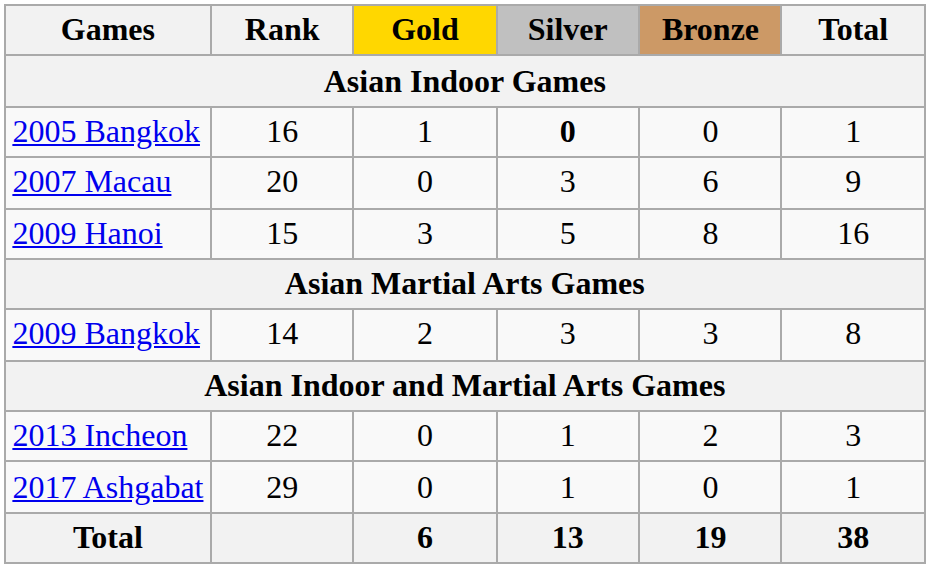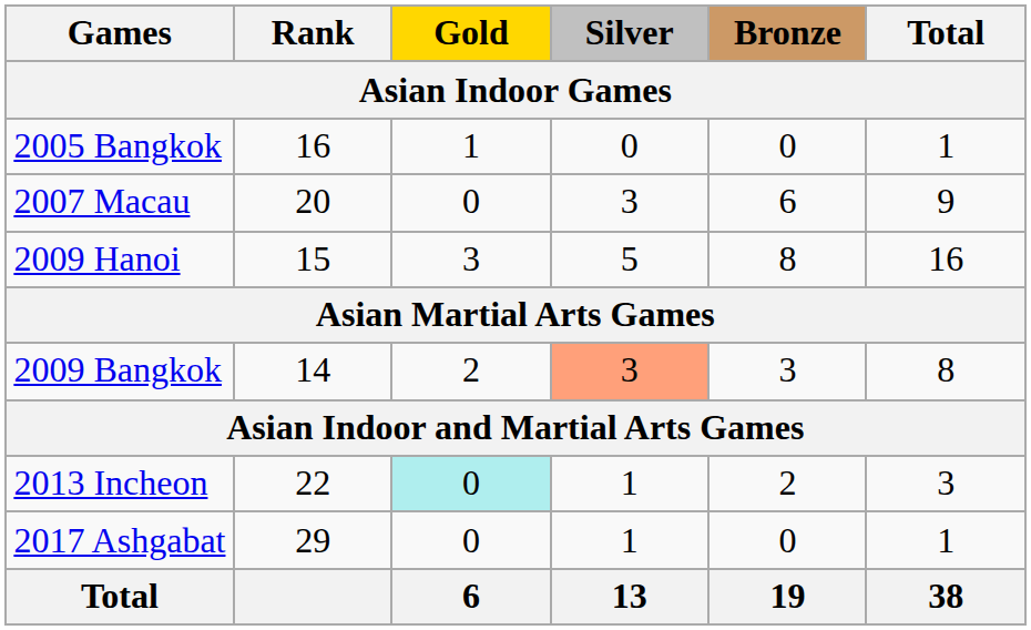2005 Bangkok | Silver: bold -> normal
2009 Bangkok | Silver: no background -> lightsalmon background
2013 Incheon | Gold: no background -> paleturquoise background
